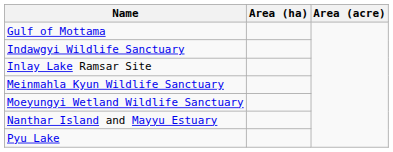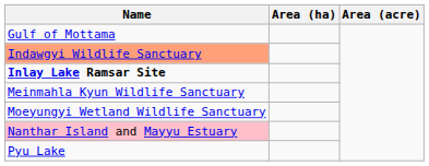Indawgyi Wildlife Sanctuary | Name: no background -> lightsalmon background
Inlay Lake Ramsar Site | Name: normal -> bold
Nanthar Island and Mayyu Estuary | Name: no background -> pink background
